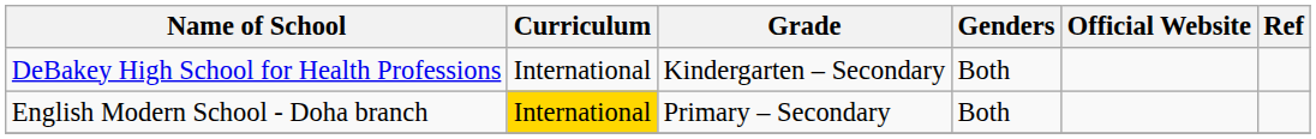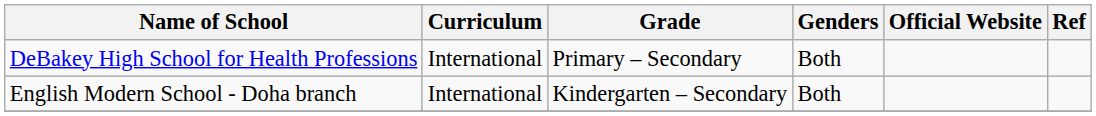DeBakey High School for Health Professions | Grade: Kindergarten – Secondary -> Primary – Secondary
English Modern School - Doha branch | Curriculum: gold background -> no background
English Modern School - Doha branch | Grade: Primary – Secondary -> Kindergarten – Secondary
